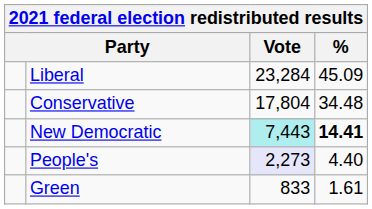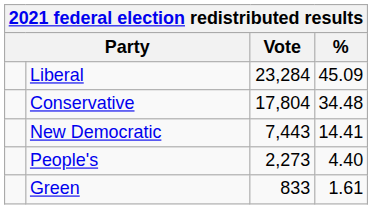New Democratic | Vote: paleturquoise background -> no background
New Democratic | %: bold -> normal
People's | Vote: lavender background -> no background
